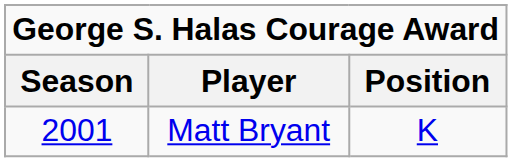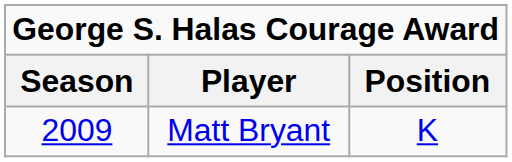Matt Bryant | Season: 2001 -> 2009
